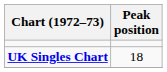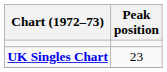row 3 | Peak position: 18 -> 23
